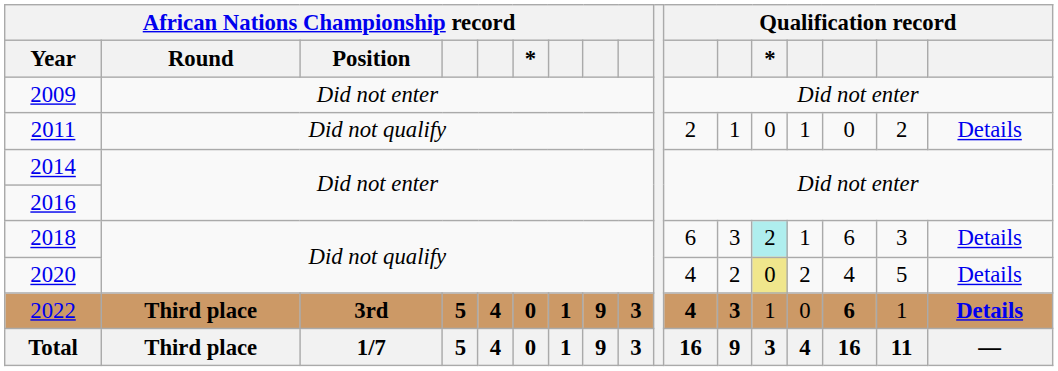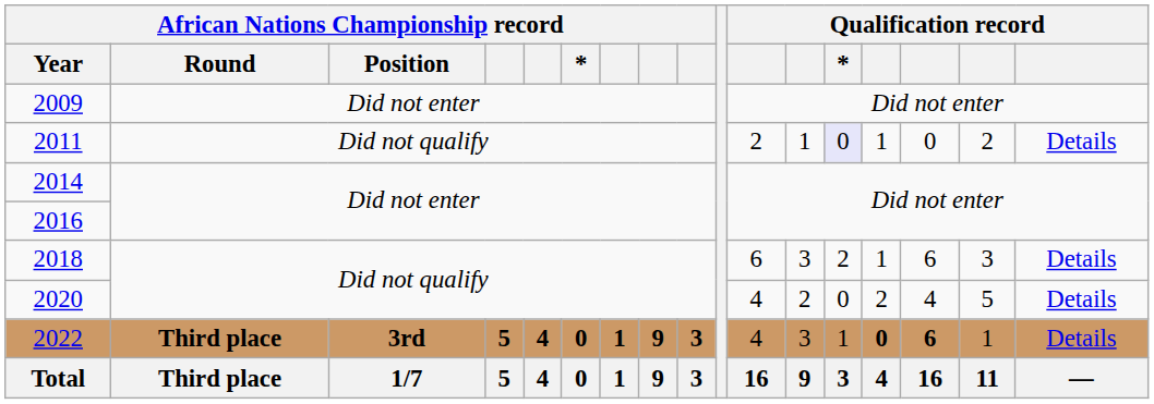2011 | Qualification record / *: no background -> lavender background
2018 | Qualification record / *: paleturquoise background -> no background
2020 | Qualification record / *: khaki background -> no background
2022 | column 11: bold -> normal
2022 | column 12: bold -> normal
2022 | column 14: normal -> bold
2022 | column 17: bold -> normal
